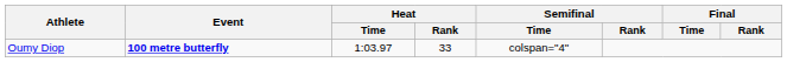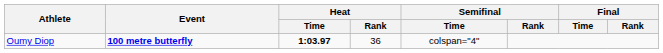Oumy Diop | Heat / Time: normal -> bold
Oumy Diop | Heat / Rank: 33 -> 36
